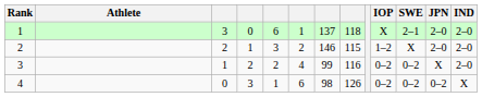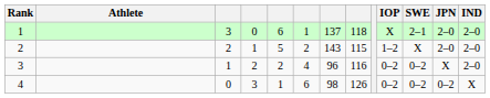row 3 | column 5: 3 -> 5
row 3 | column 7: 146 -> 143
row 4 | column 7: 99 -> 96
